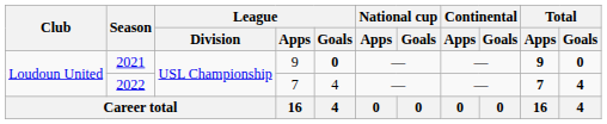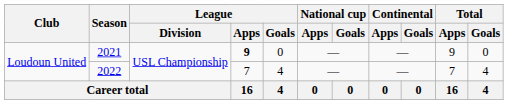2021 | League / Apps: normal -> bold
2021 | League / Goals: bold -> normal
2021 | Total / Apps: bold -> normal
2021 | Total / Goals: bold -> normal
2022 | Total / Apps: bold -> normal
2022 | Total / Goals: bold -> normal
